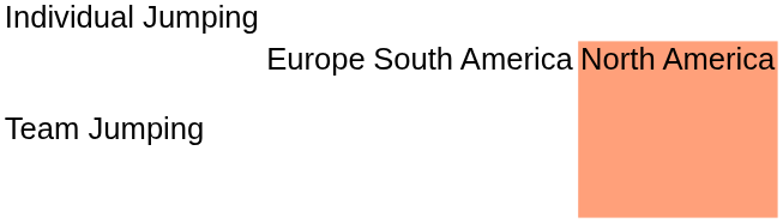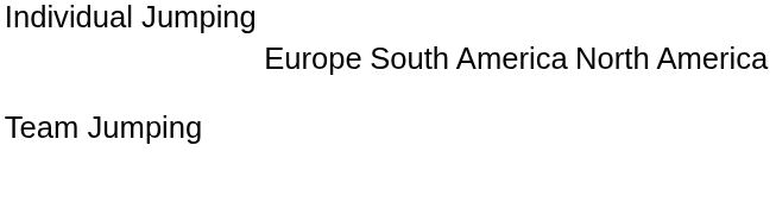Team Jumping | column 4: lightsalmon background -> no background
